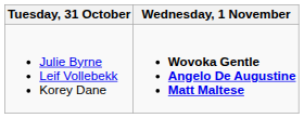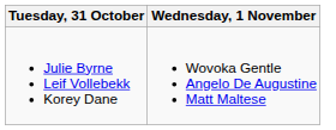Julie Byrne Leif Vollebekk Korey Dane | Wednesday, 1 November: bold -> normal
